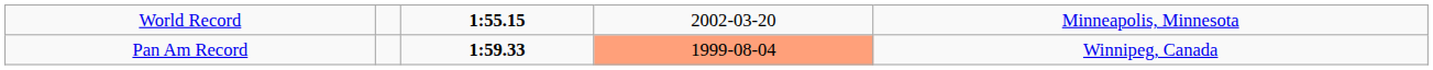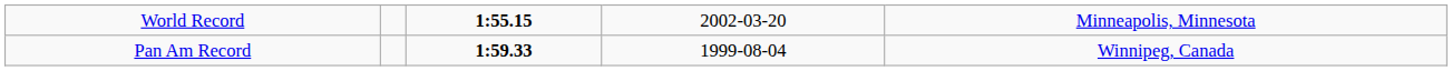Pan Am Record | column 4: lightsalmon background -> no background
